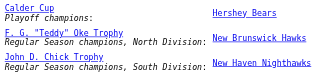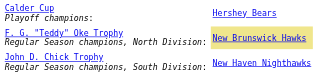row 2 | column 2: no background -> khaki background
